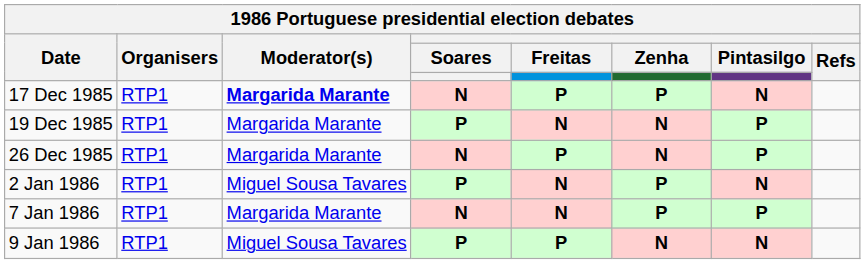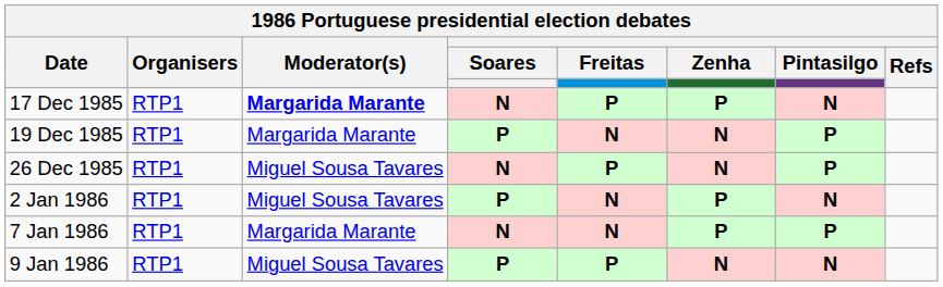26 Dec 1985 | Moderator(s): Margarida Marante -> Miguel Sousa Tavares
